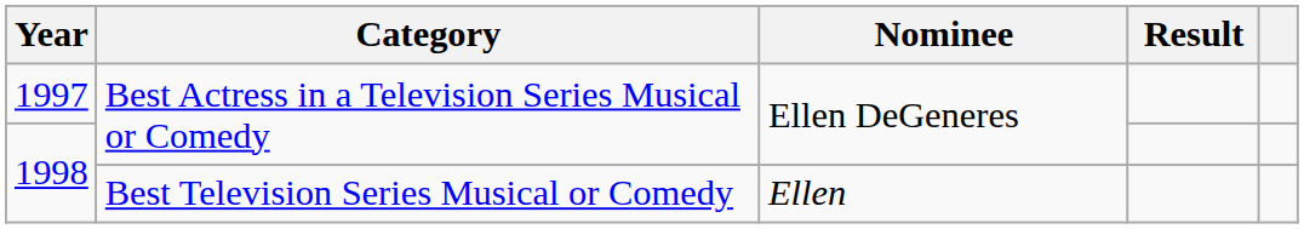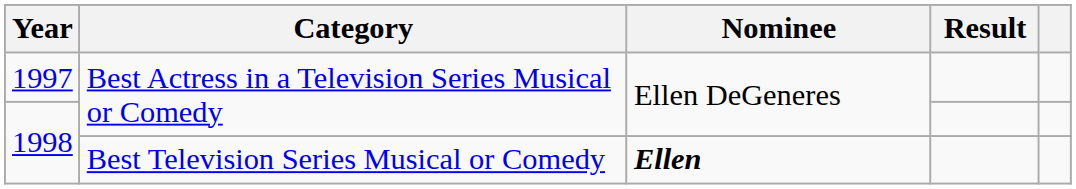1998 / Best Television Series Musical or Comedy | Nominee: normal -> bold
